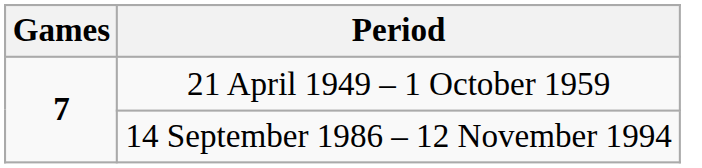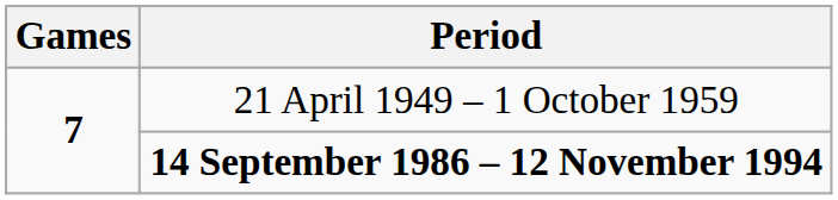14 September 1986 – 12 November 1994 | Period: normal -> bold
